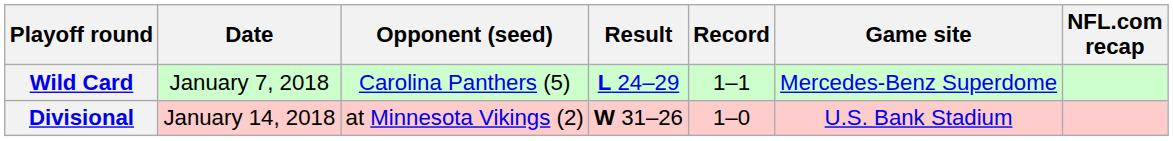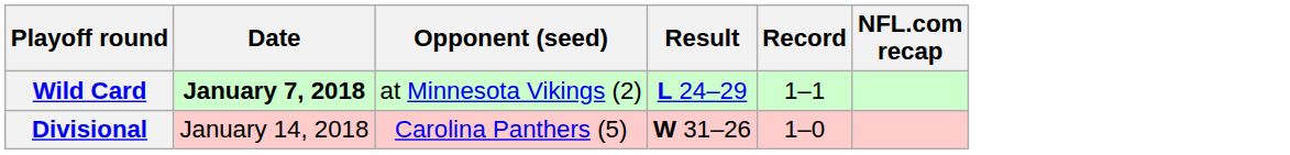- column: Game site | Mercedes-Benz Superdome | U.S. Bank Stadium
Wild Card | Date: normal -> bold
Wild Card | Opponent (seed): Carolina Panthers (5) -> at Minnesota Vikings (2)
Divisional | Opponent (seed): at Minnesota Vikings (2) -> Carolina Panthers (5)
